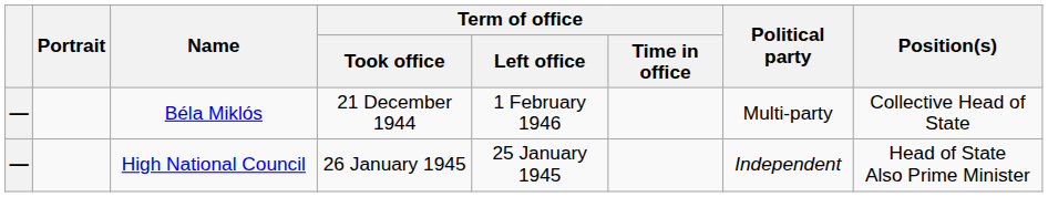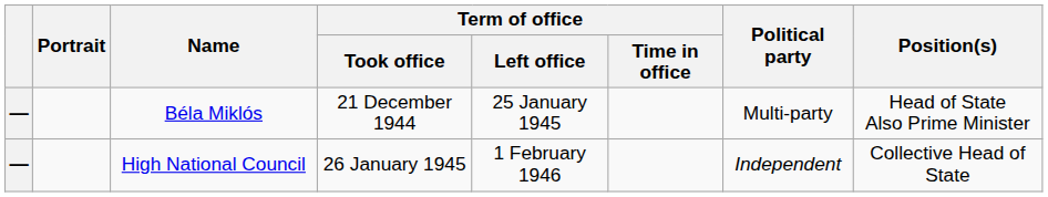Béla Miklós | Term of office / Left office: 1 February 1946 -> 25 January 1945
Béla Miklós | Position(s): Collective Head of State -> Head of State Also Prime Minister
High National Council | Term of office / Left office: 25 January 1945 -> 1 February 1946
High National Council | Position(s): Head of State Also Prime Minister -> Collective Head of State
